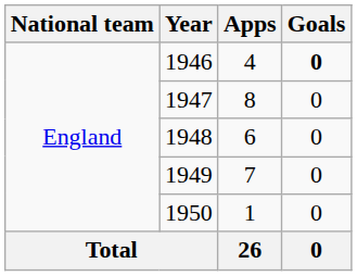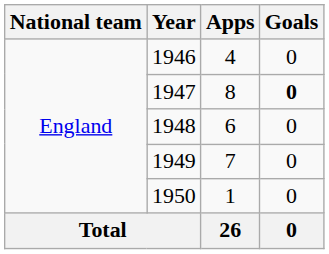1946 | Goals: bold -> normal
1947 | Goals: normal -> bold
